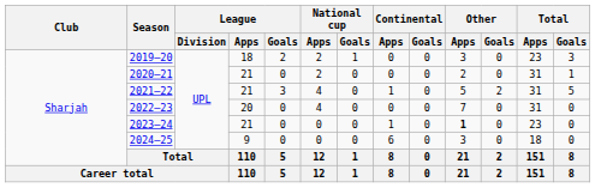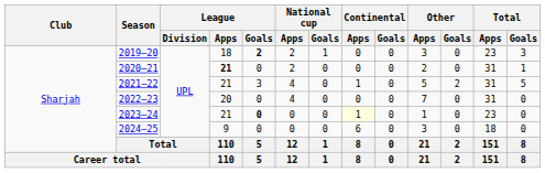2019–20 | League / Goals: normal -> bold
2020–21 | League / Apps: normal -> bold
2023–24 | League / Goals: normal -> bold
2023–24 | Continental / Apps: no background -> lightyellow background
2023–24 | Other / Apps: bold -> normal
